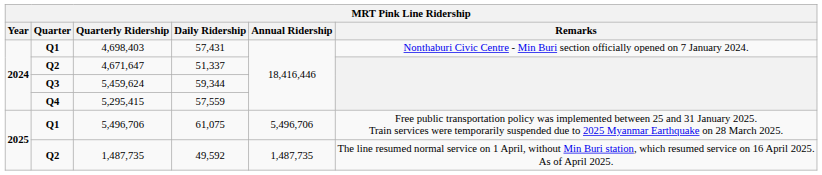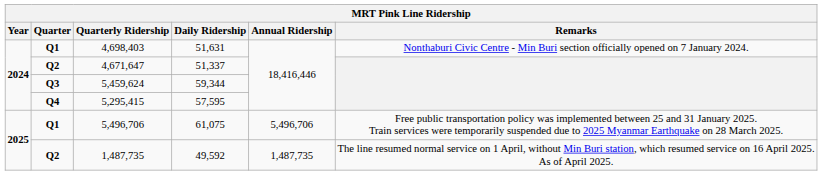4,698,403 | Daily Ridership: 57,431 -> 51,631
5,295,415 | Daily Ridership: 57,559 -> 57,595
